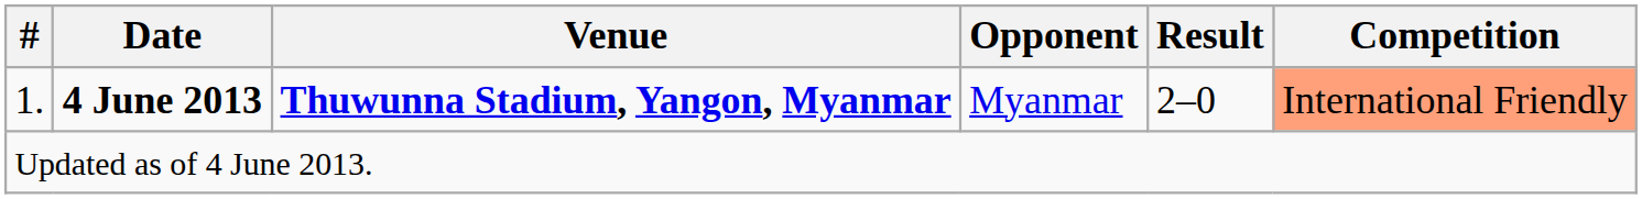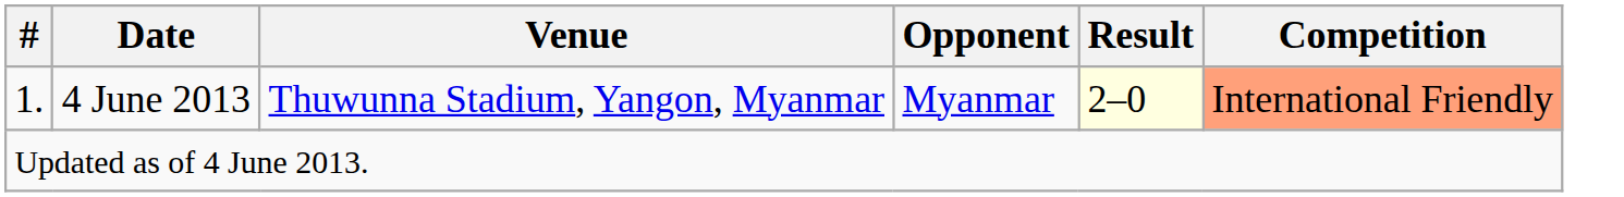1. | Date: bold -> normal
1. | Venue: bold -> normal
1. | Result: no background -> lightyellow background
